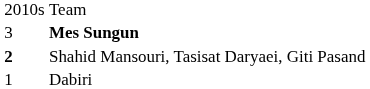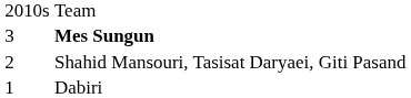Shahid Mansouri, Tasisat Daryaei, Giti Pasand | column 1: bold -> normal
